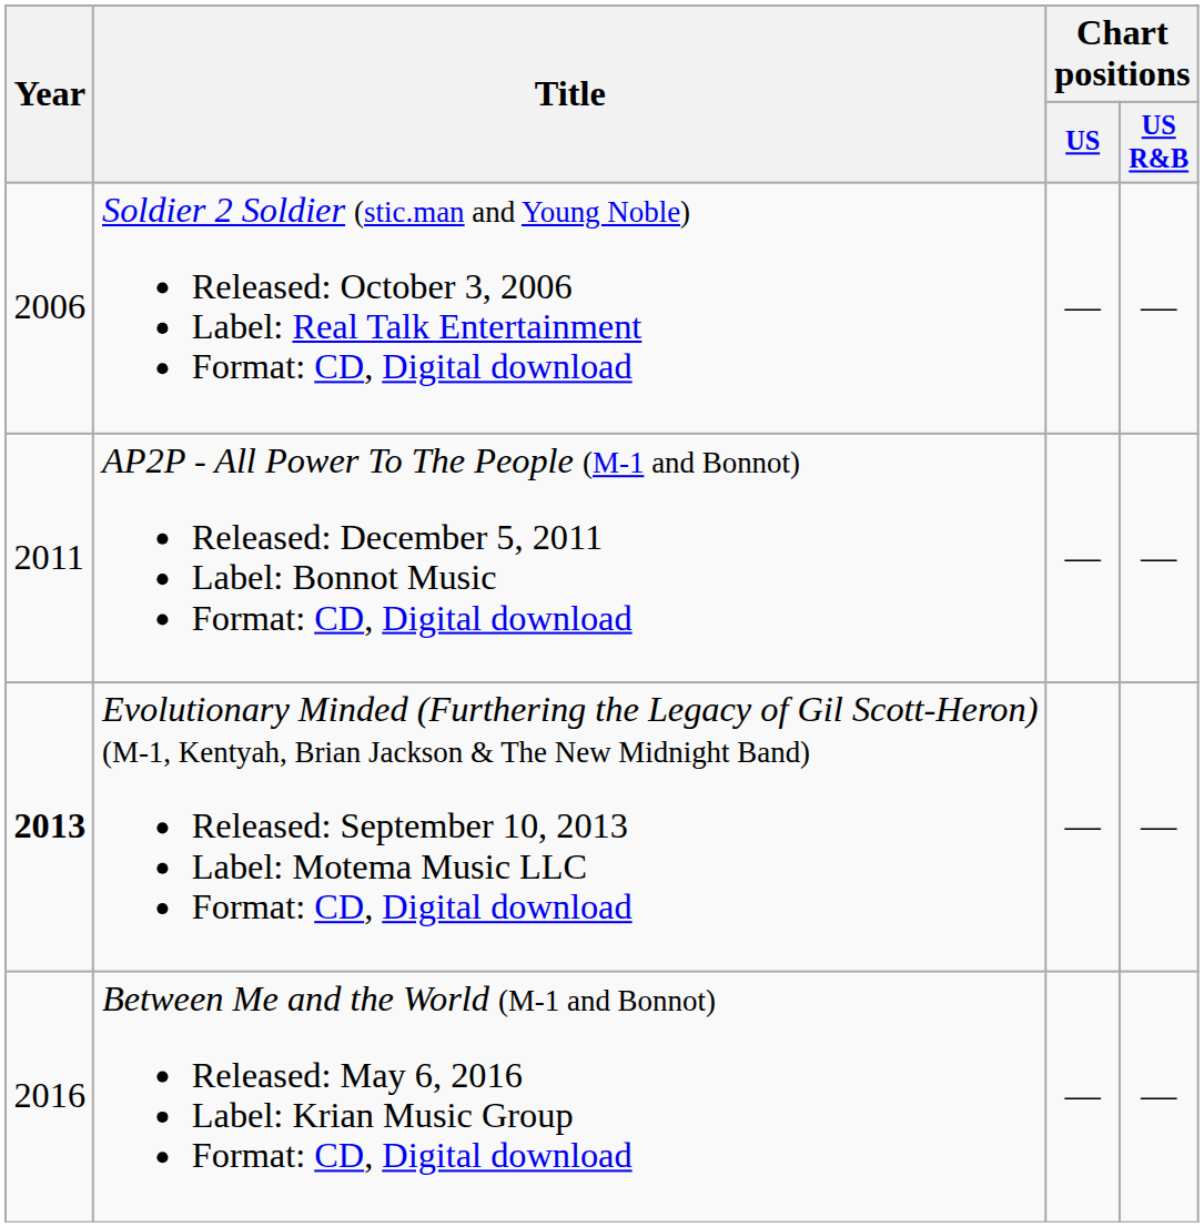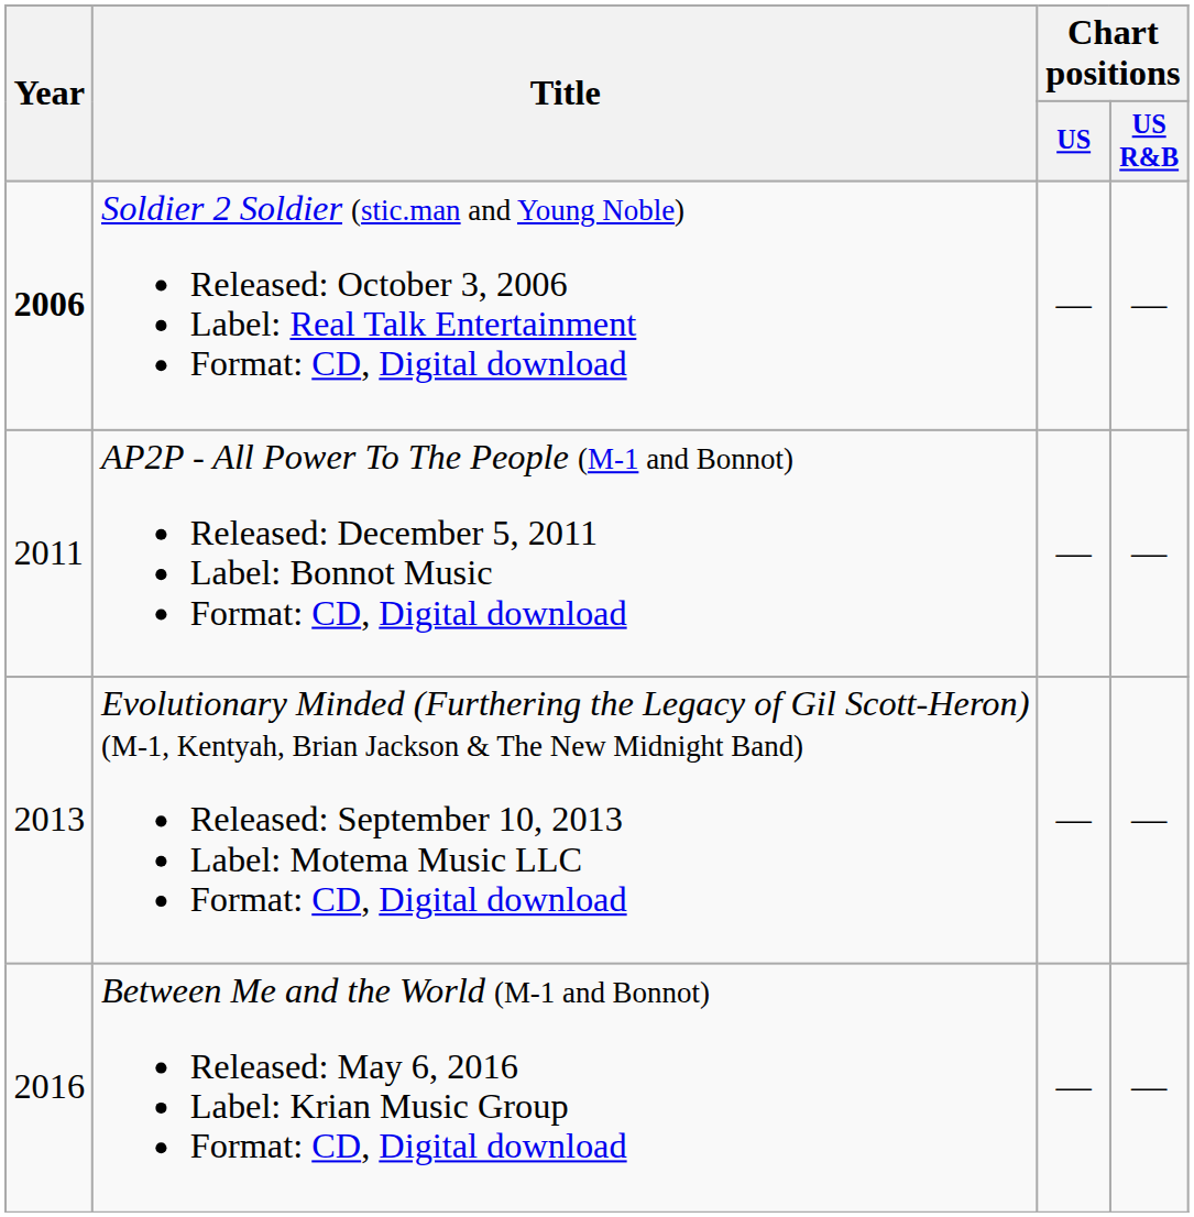row 3 | Year: normal -> bold
row 5 | Year: bold -> normal
